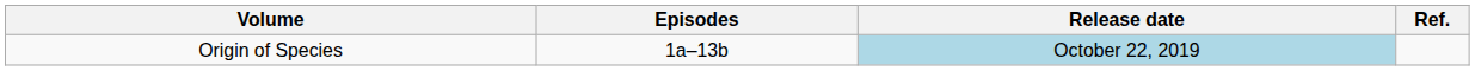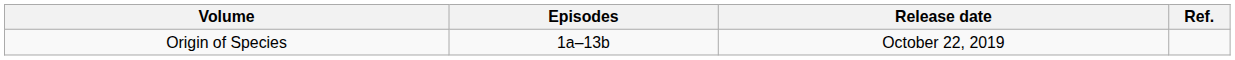Origin of Species | Release date: lightblue background -> no background
